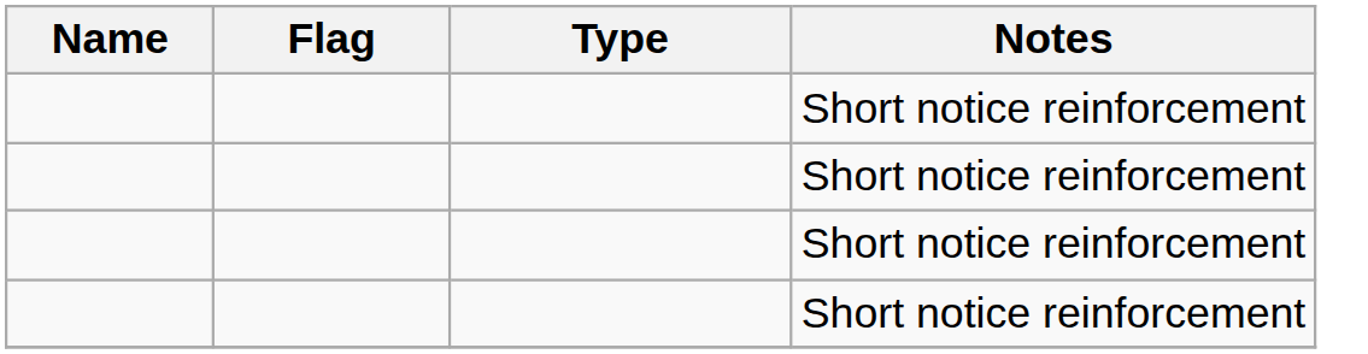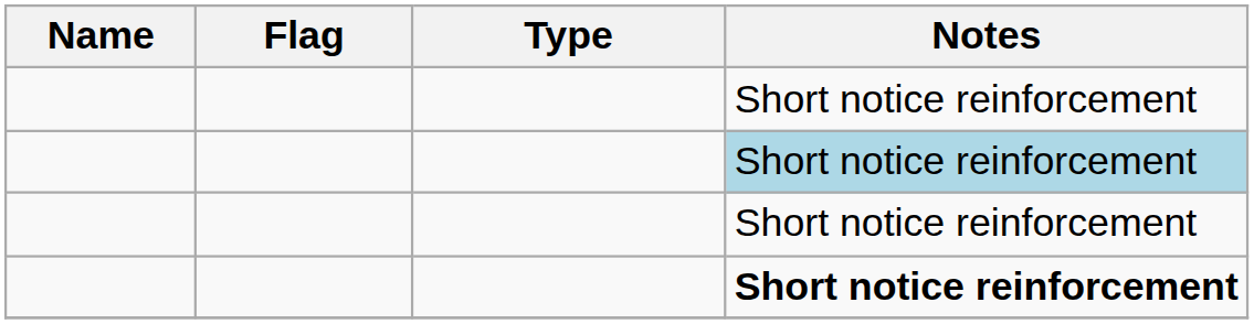row 3 | Notes: no background -> lightblue background
row 5 | Notes: normal -> bold
